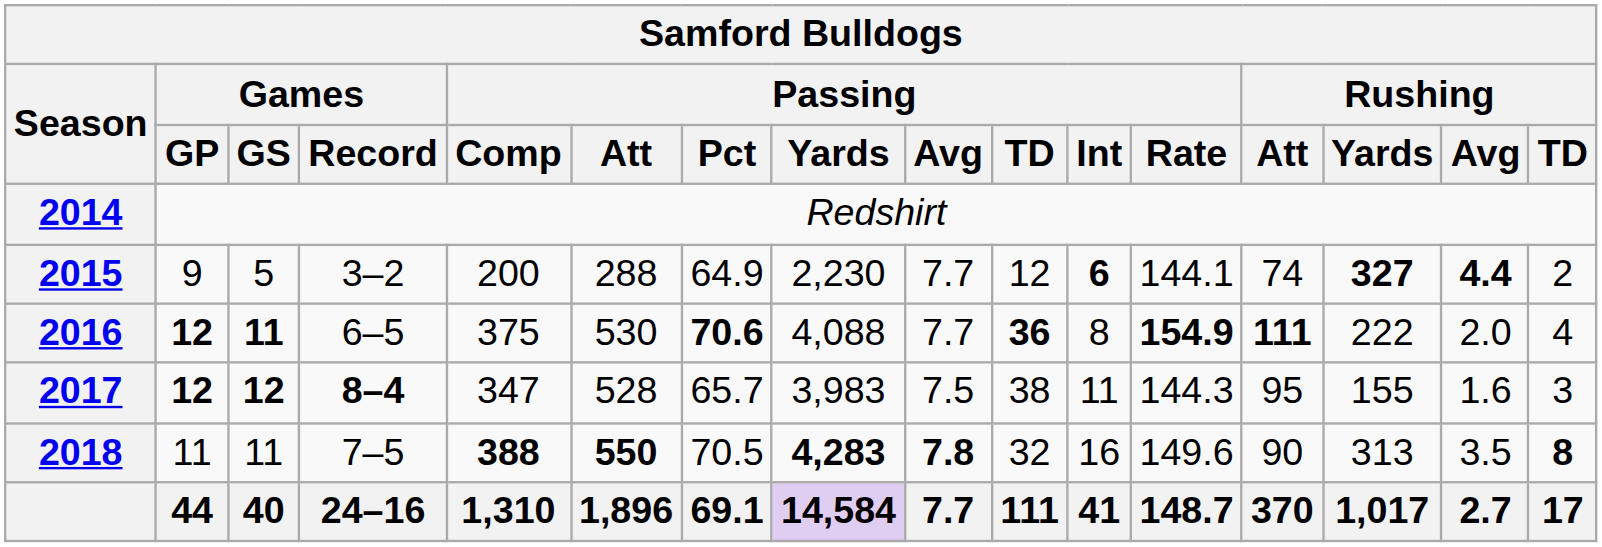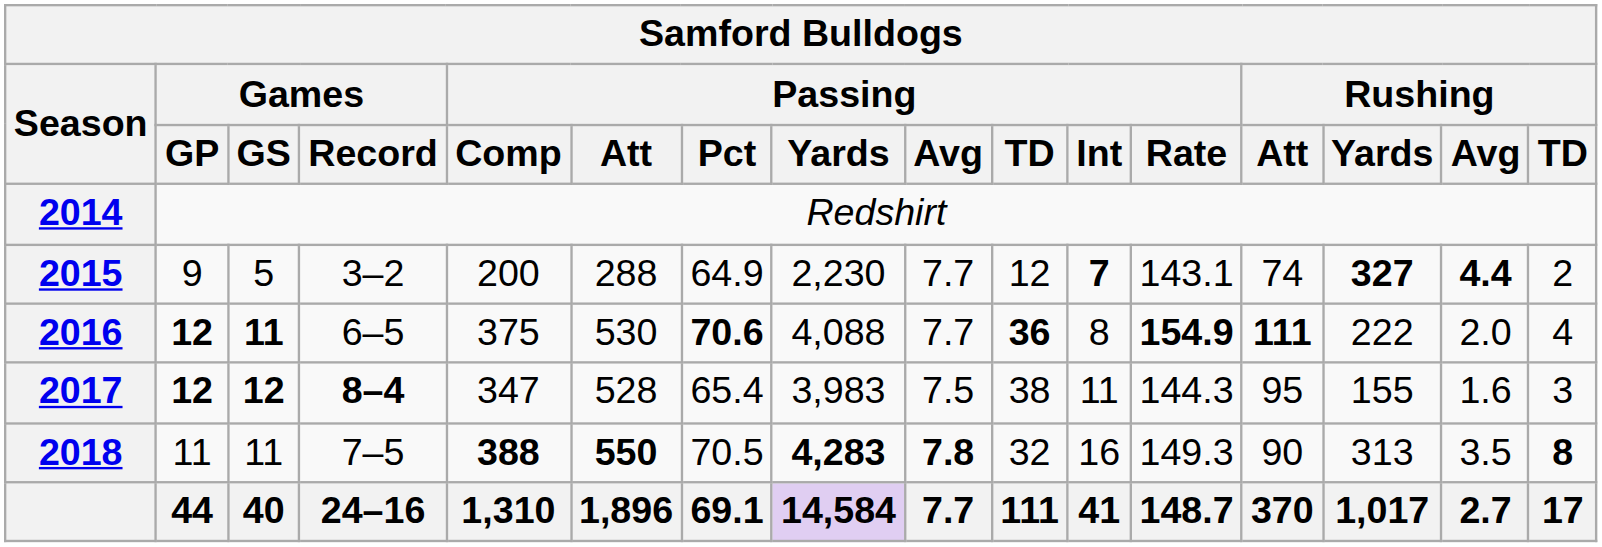2015 | Passing / Int: 6 -> 7
2015 | Passing / Rate: 144.1 -> 143.1
2017 | Passing / Pct: 65.7 -> 65.4
2018 | Passing / Rate: 149.6 -> 149.3
